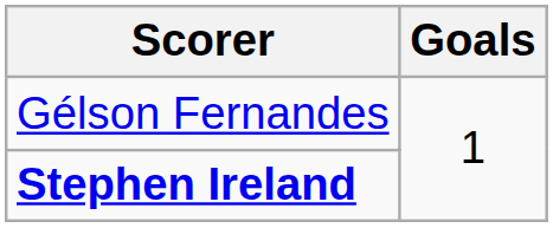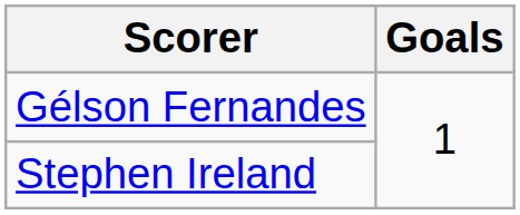Stephen Ireland | Scorer: bold -> normal
